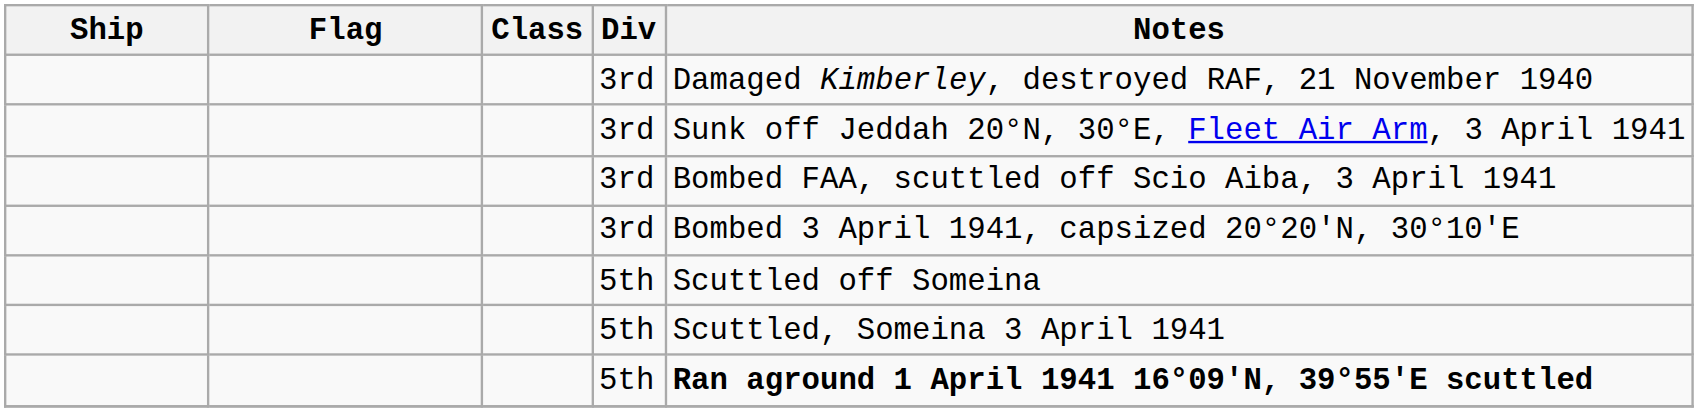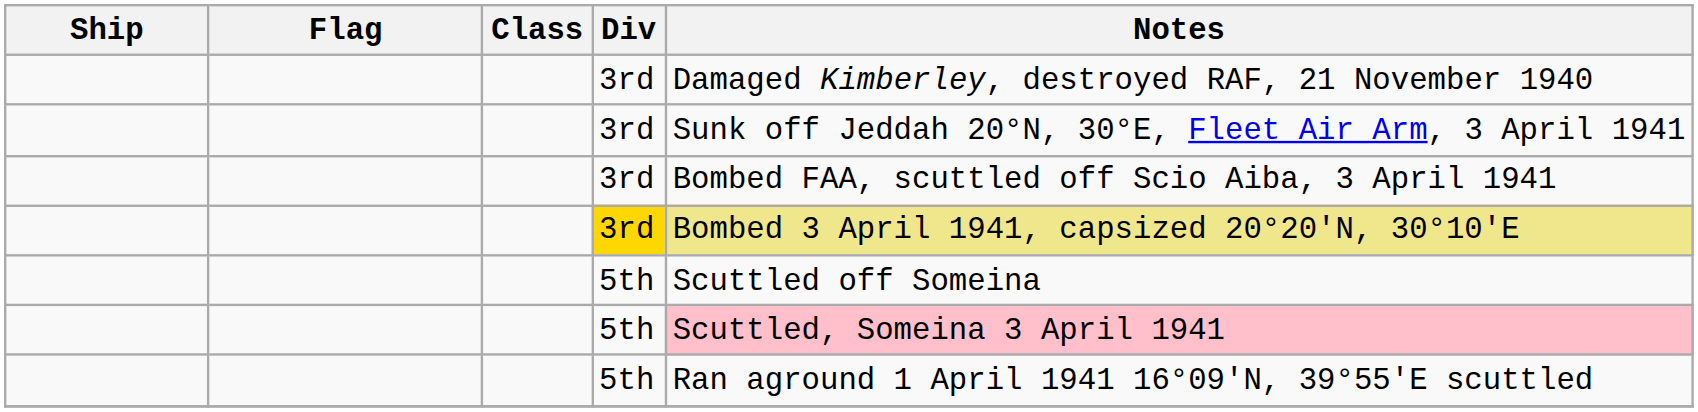row 5 | Div: no background -> gold background
row 5 | Notes: no background -> khaki background
row 7 | Notes: no background -> pink background
row 8 | Notes: bold -> normal
